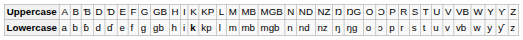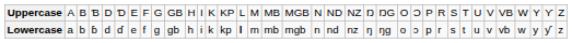Lowercase | column 13: bold -> normal
Lowercase | column 15: normal -> bold
